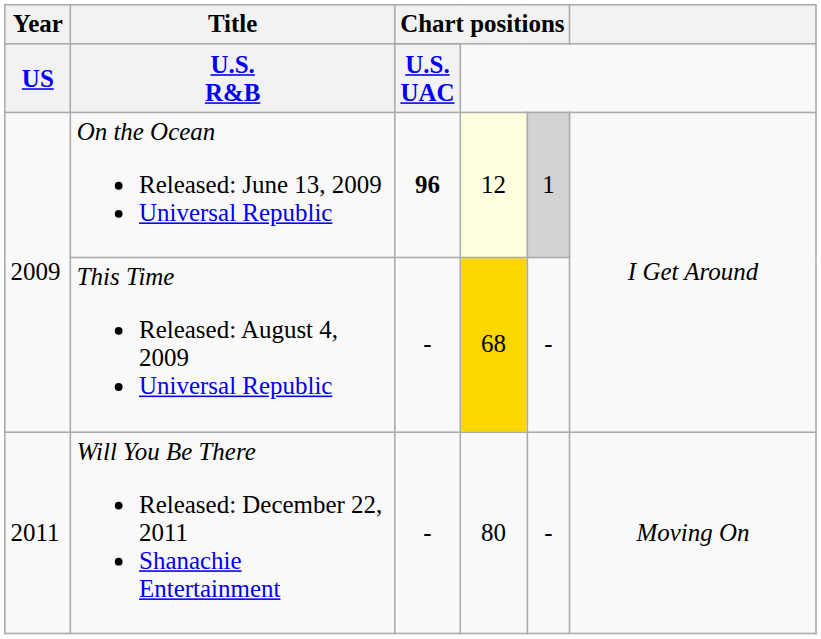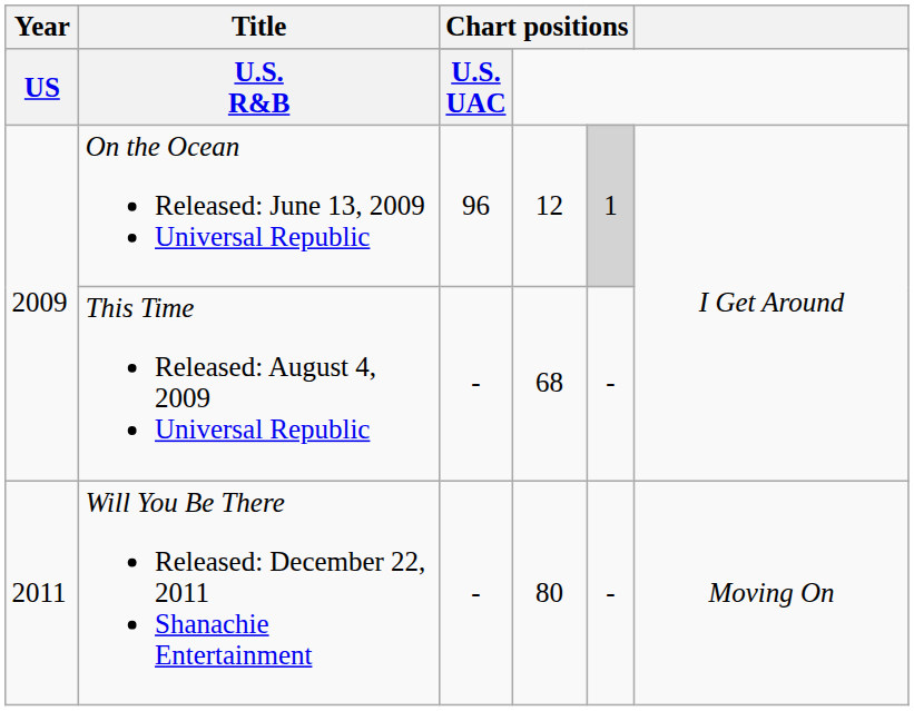On the Ocean Released: June 13, 2009 Universal Republic | column 3: bold -> normal
On the Ocean Released: June 13, 2009 Universal Republic | column 4: lightyellow background -> no background
This Time Released: August 4, 2009 Universal Republic | column 4: gold background -> no background
